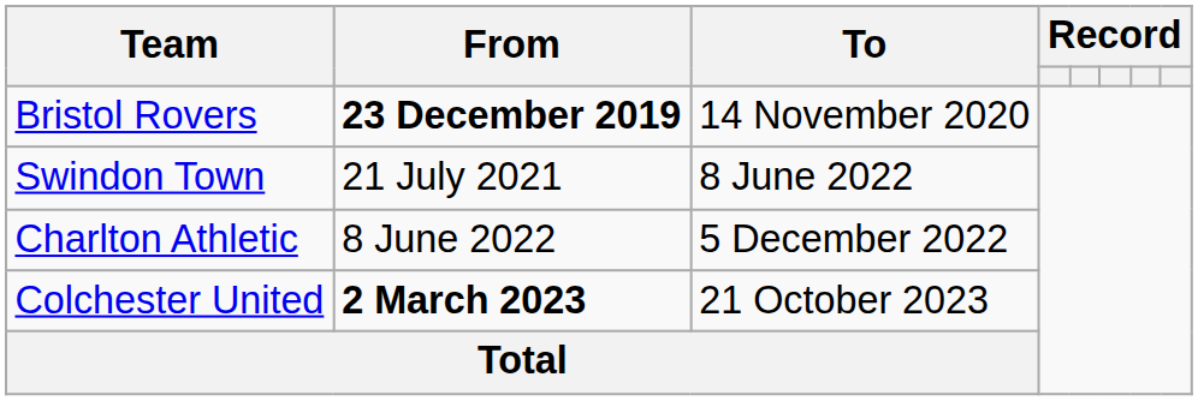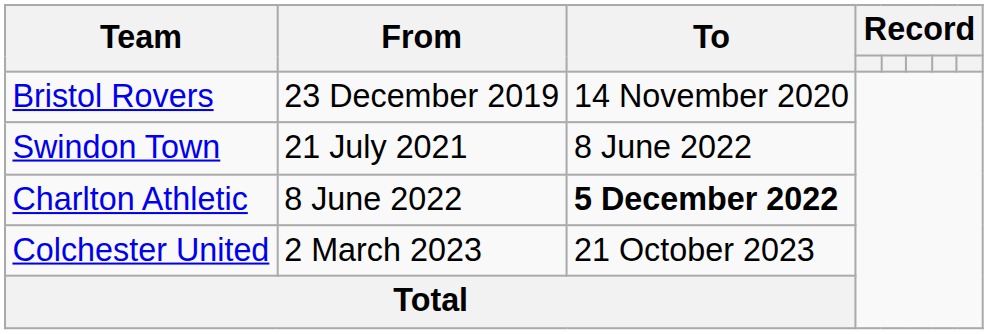Bristol Rovers | From: bold -> normal
Charlton Athletic | To: normal -> bold
Colchester United | From: bold -> normal
